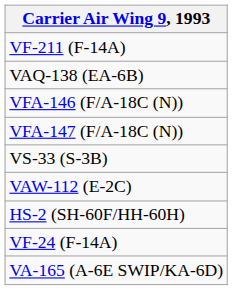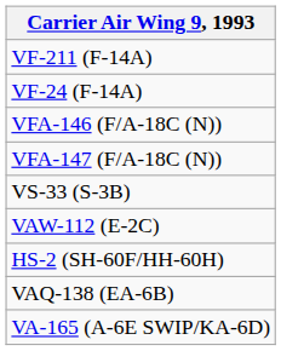row 3 | column 1: VAQ-138 (EA-6B) -> VF-24 (F-14A)
row 9 | column 1: VF-24 (F-14A) -> VAQ-138 (EA-6B)
